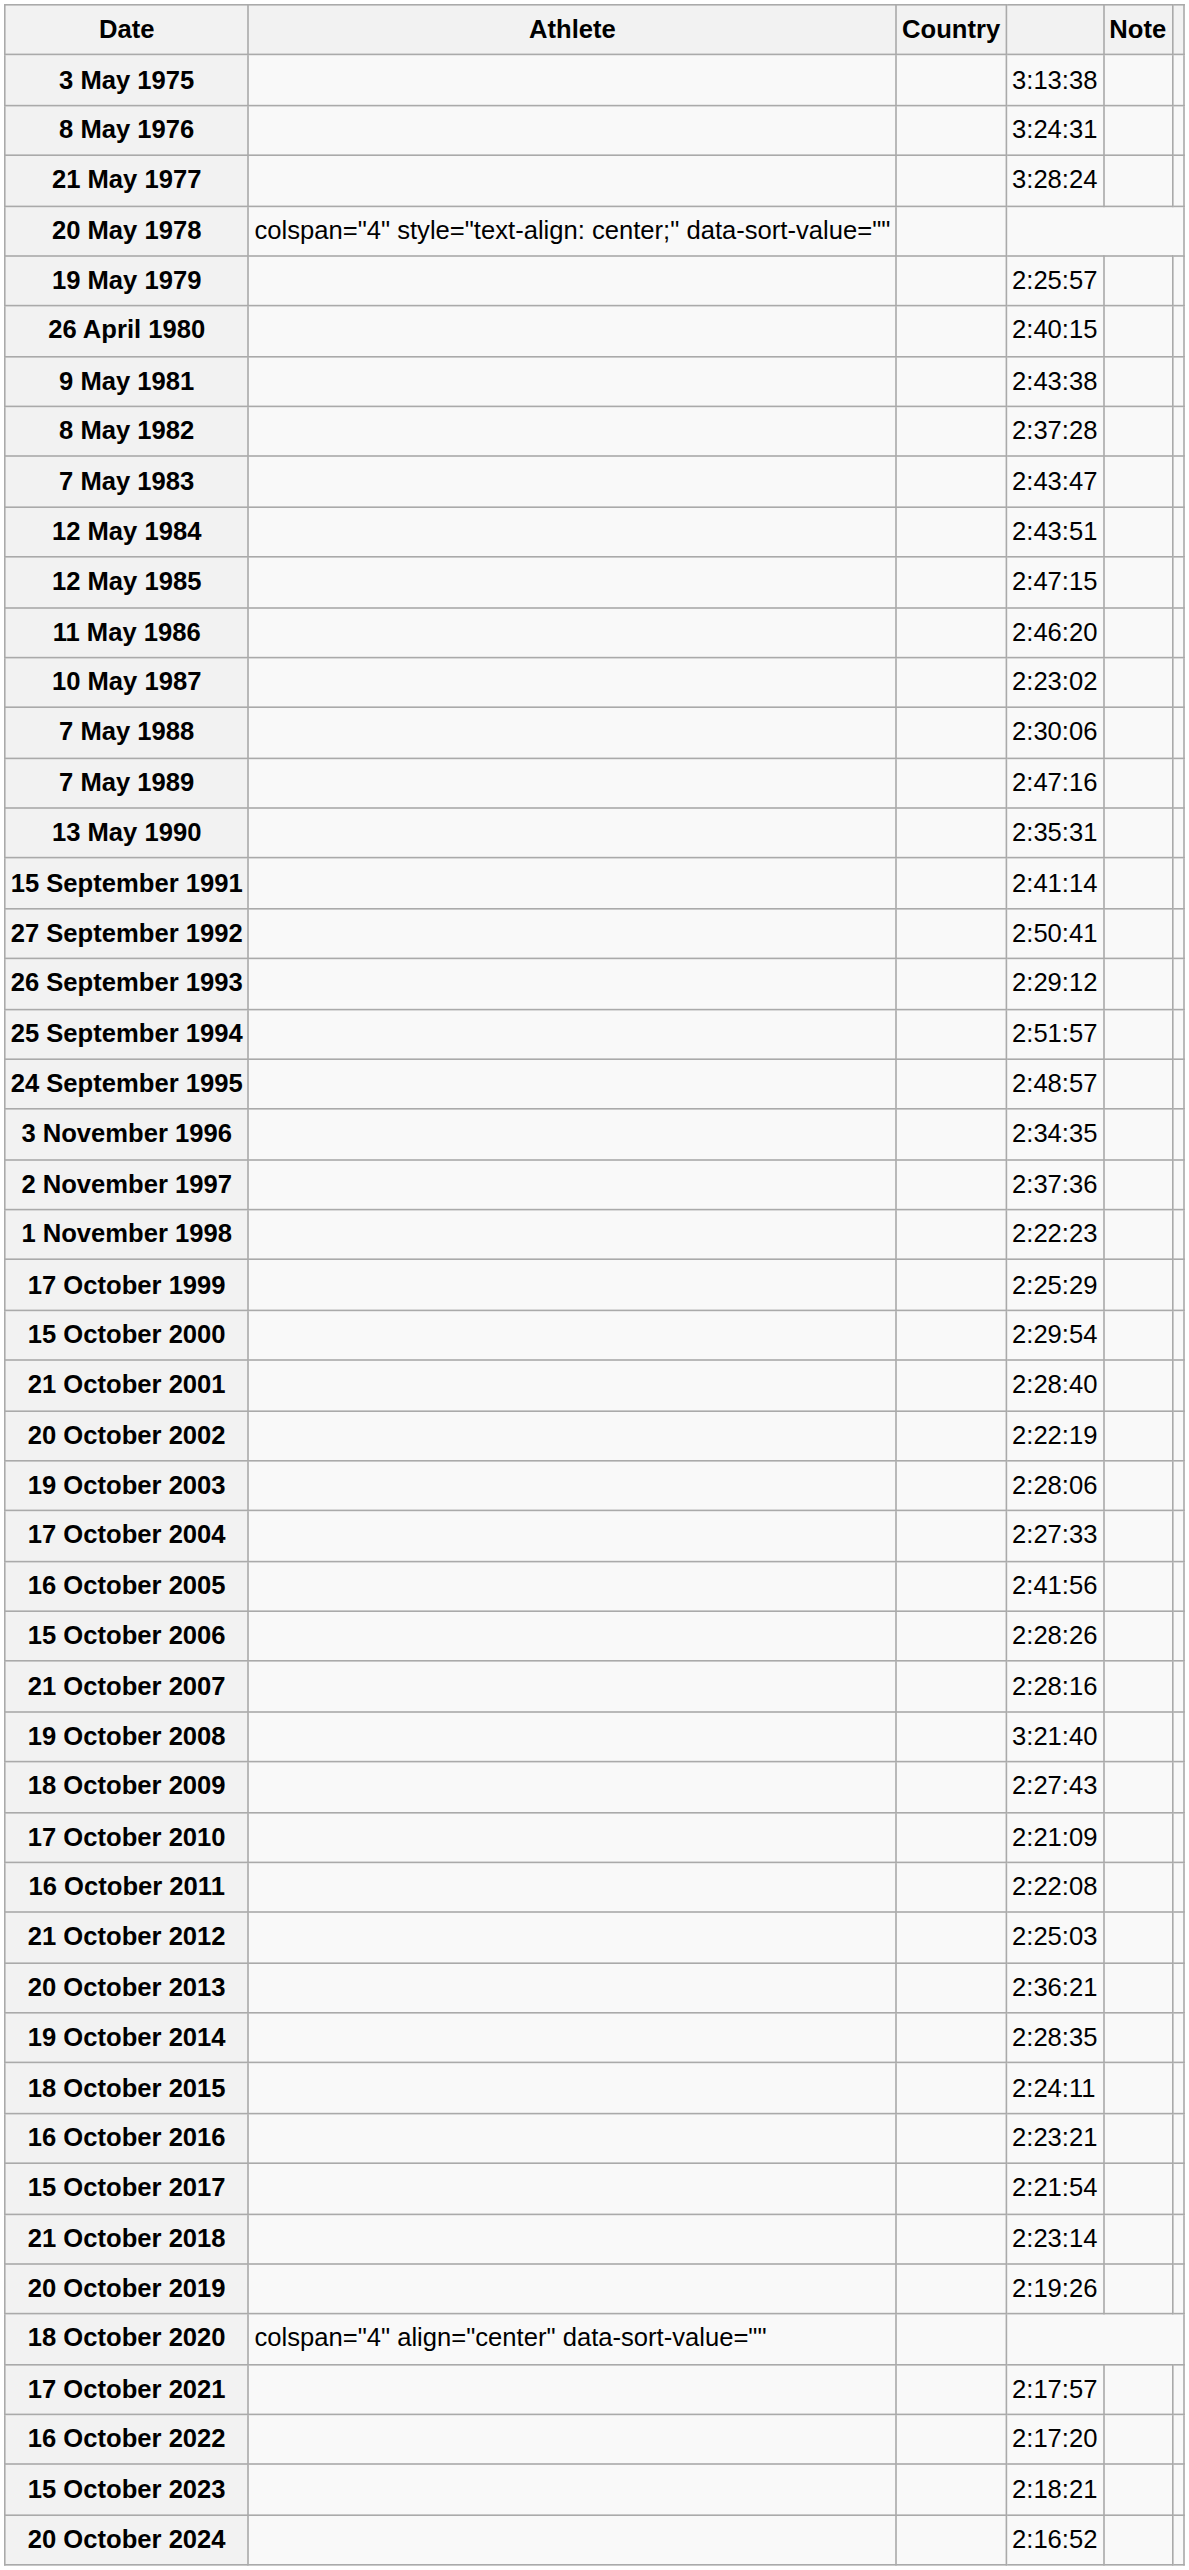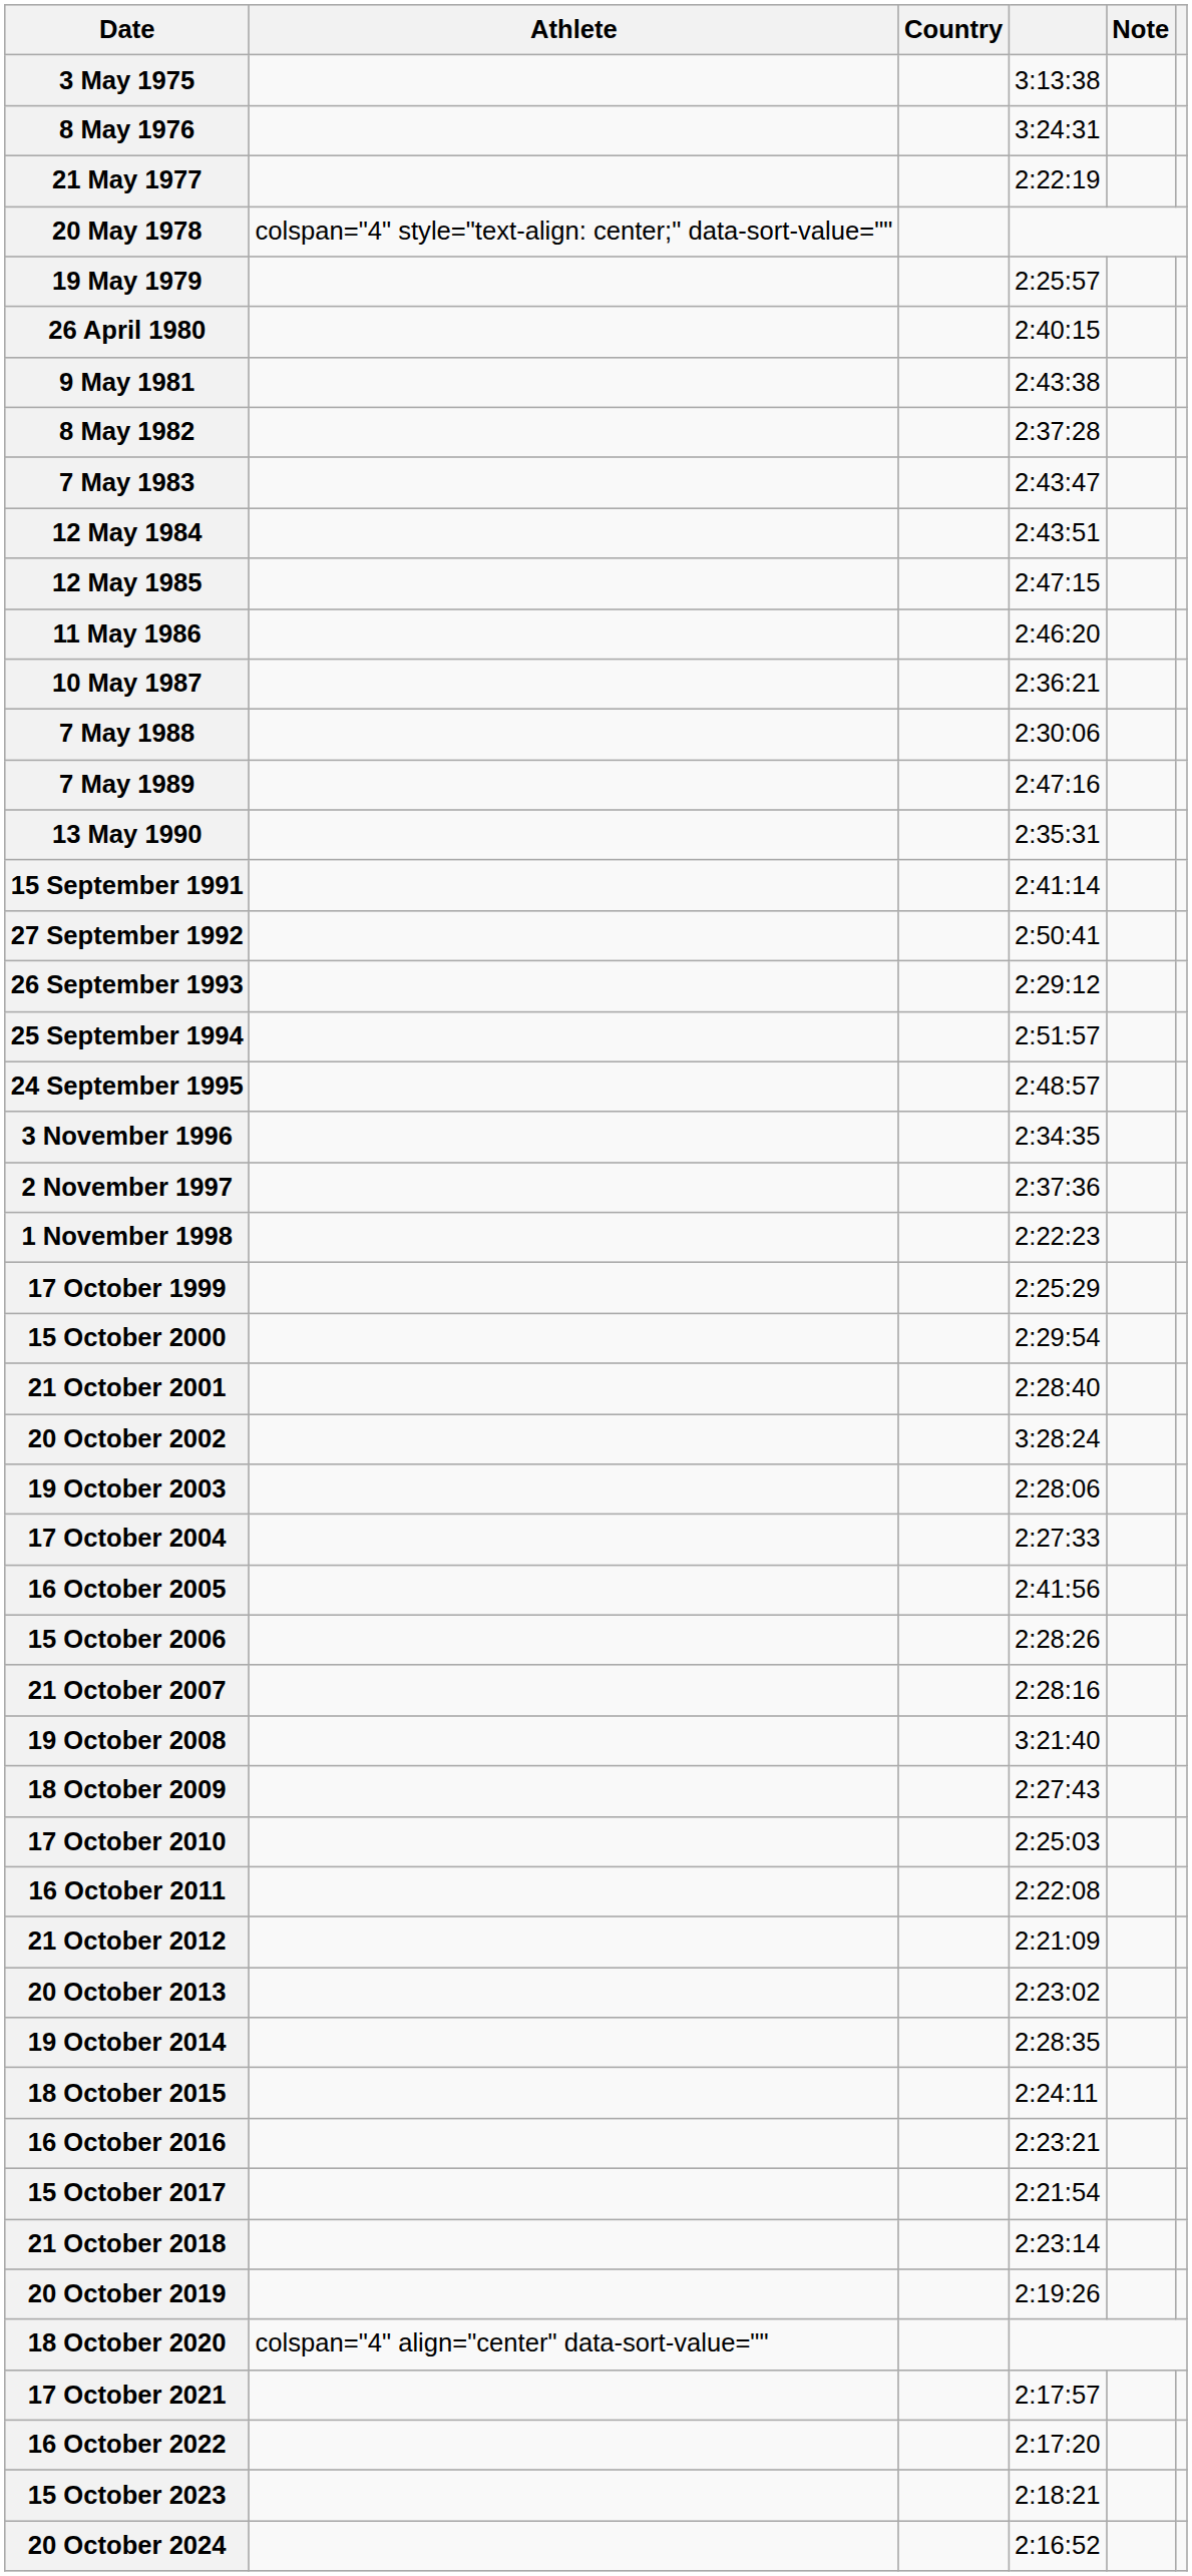21 May 1977 | column 4: 3:28:24 -> 2:22:19
10 May 1987 | column 4: 2:23:02 -> 2:36:21
20 October 2002 | column 4: 2:22:19 -> 3:28:24
17 October 2010 | column 4: 2:21:09 -> 2:25:03
21 October 2012 | column 4: 2:25:03 -> 2:21:09
20 October 2013 | column 4: 2:36:21 -> 2:23:02
